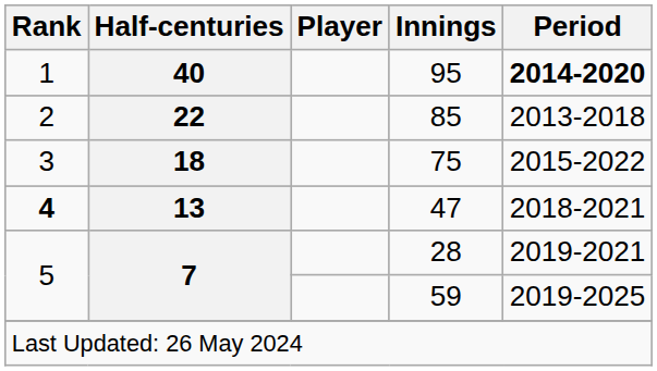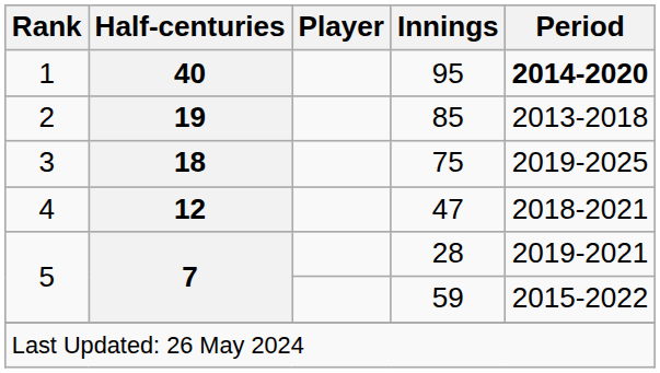85 | Half-centuries: 22 -> 19
75 | Period: 2015-2022 -> 2019-2025
47 | Rank: bold -> normal
47 | Half-centuries: 13 -> 12
59 | Period: 2019-2025 -> 2015-2022
